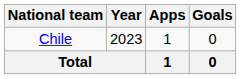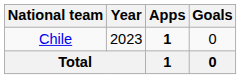Chile | Apps: normal -> bold
